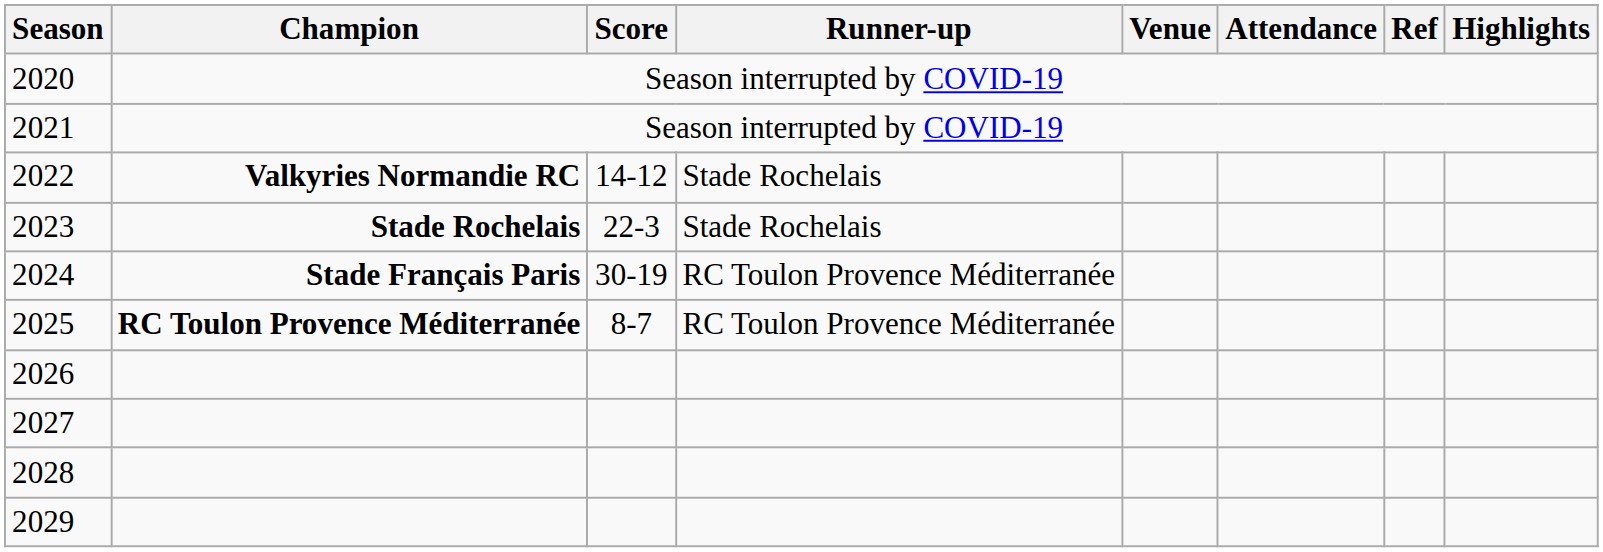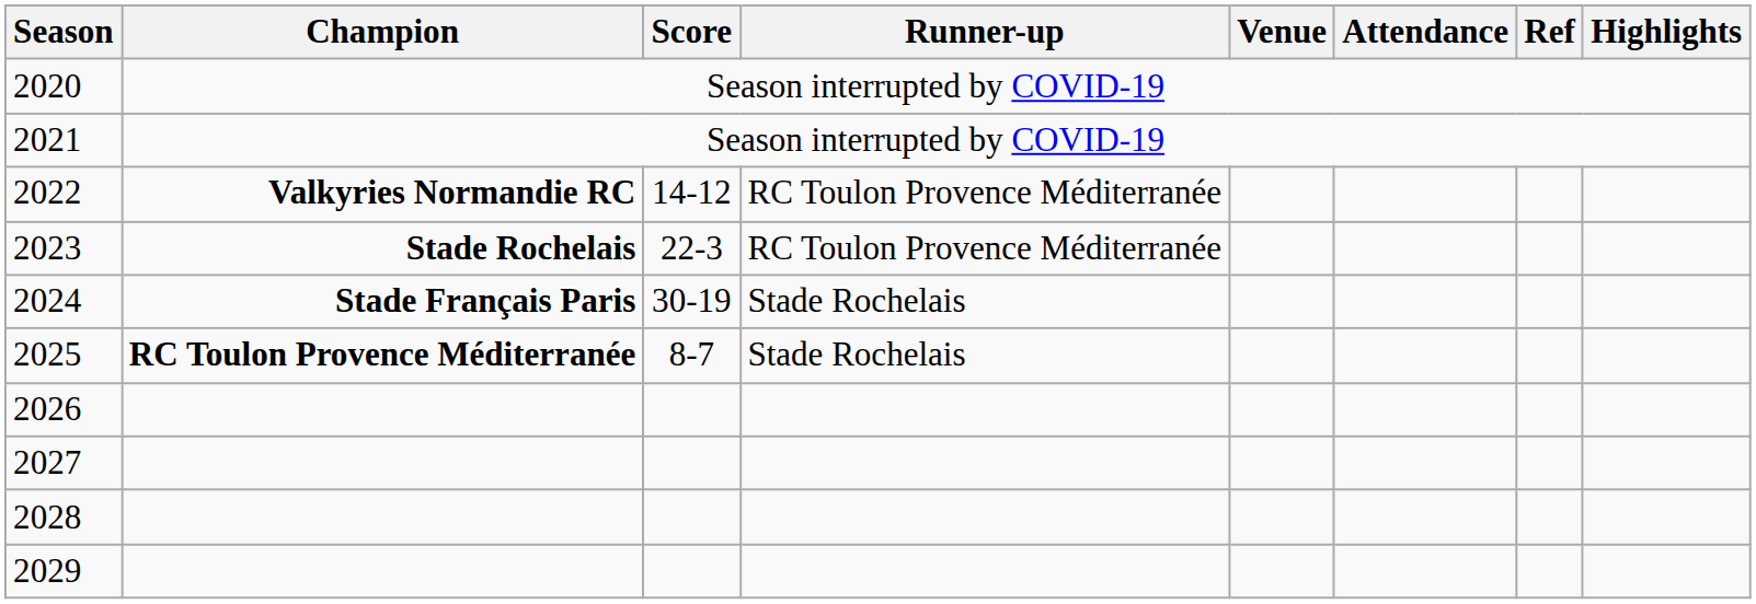2022 | Runner-up: Stade Rochelais -> RC Toulon Provence Méditerranée
2023 | Runner-up: Stade Rochelais -> RC Toulon Provence Méditerranée
2024 | Runner-up: RC Toulon Provence Méditerranée -> Stade Rochelais
2025 | Runner-up: RC Toulon Provence Méditerranée -> Stade Rochelais
